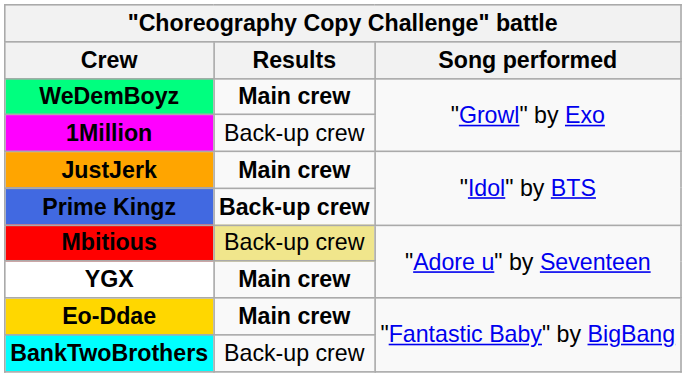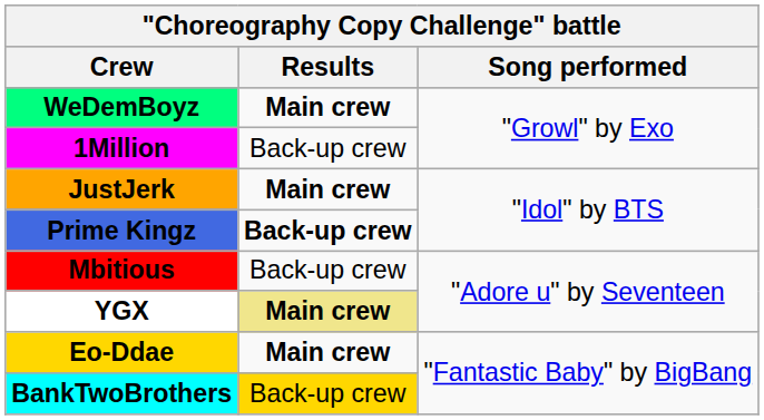Mbitious | Results: khaki background -> no background
YGX | Results: no background -> khaki background
BankTwoBrothers | Results: no background -> gold background
